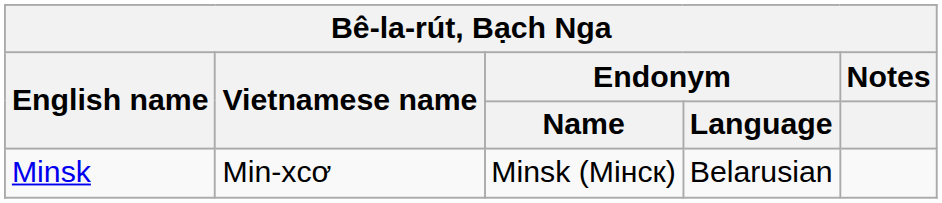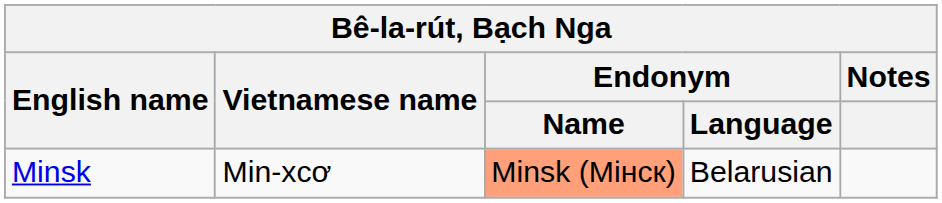Minsk | Endonym / Name: no background -> lightsalmon background
